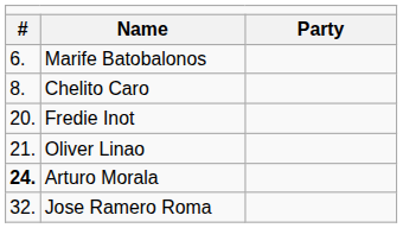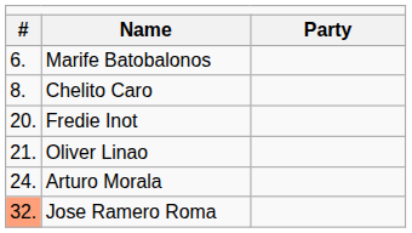Arturo Morala | column 1: bold -> normal
Jose Ramero Roma | column 1: no background -> lightsalmon background
